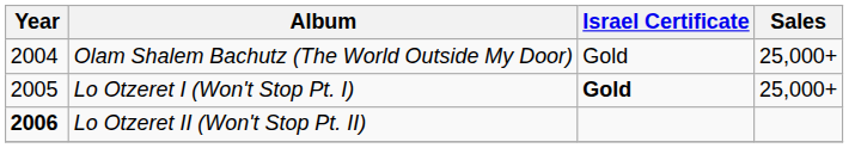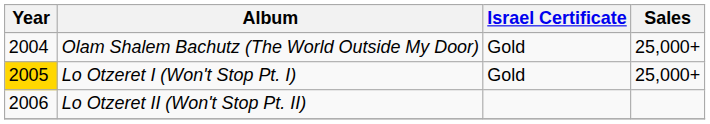Lo Otzeret I (Won't Stop Pt. I) | Year: no background -> gold background
Lo Otzeret I (Won't Stop Pt. I) | Israel Certificate: bold -> normal
Lo Otzeret II (Won't Stop Pt. II) | Year: bold -> normal
